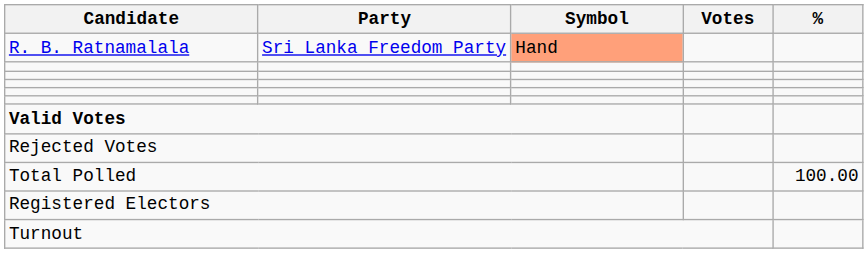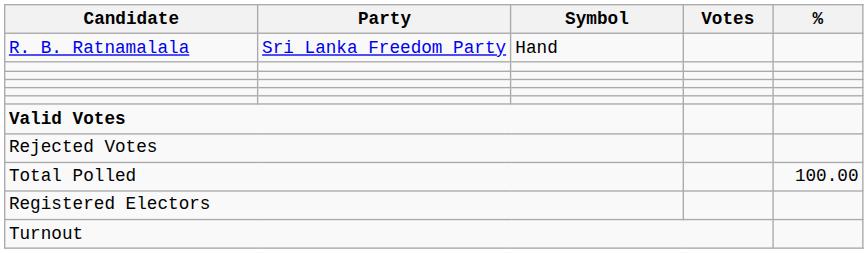R. B. Ratnamalala | Symbol: lightsalmon background -> no background
